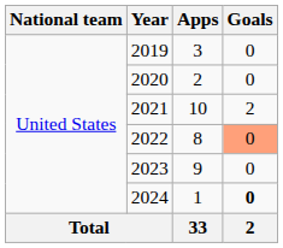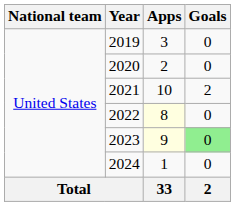2022 | Apps: no background -> lightyellow background
2022 | Goals: lightsalmon background -> no background
2023 | Apps: no background -> lightyellow background
2023 | Goals: no background -> lightgreen background
2024 | Goals: bold -> normal
